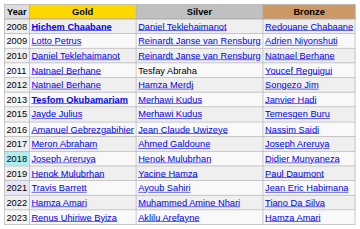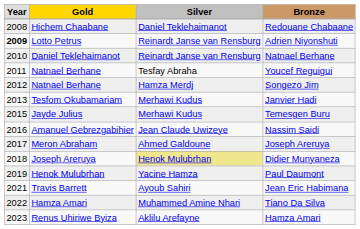Redouane Chabaane | column 2: bold -> normal
Adrien Niyonshuti | column 1: normal -> bold
Janvier Hadi | column 2: bold -> normal
Didier Munyaneza | column 1: paleturquoise background -> no background
Didier Munyaneza | column 3: no background -> khaki background
Jean Eric Habimana | column 1: lavender background -> no background
